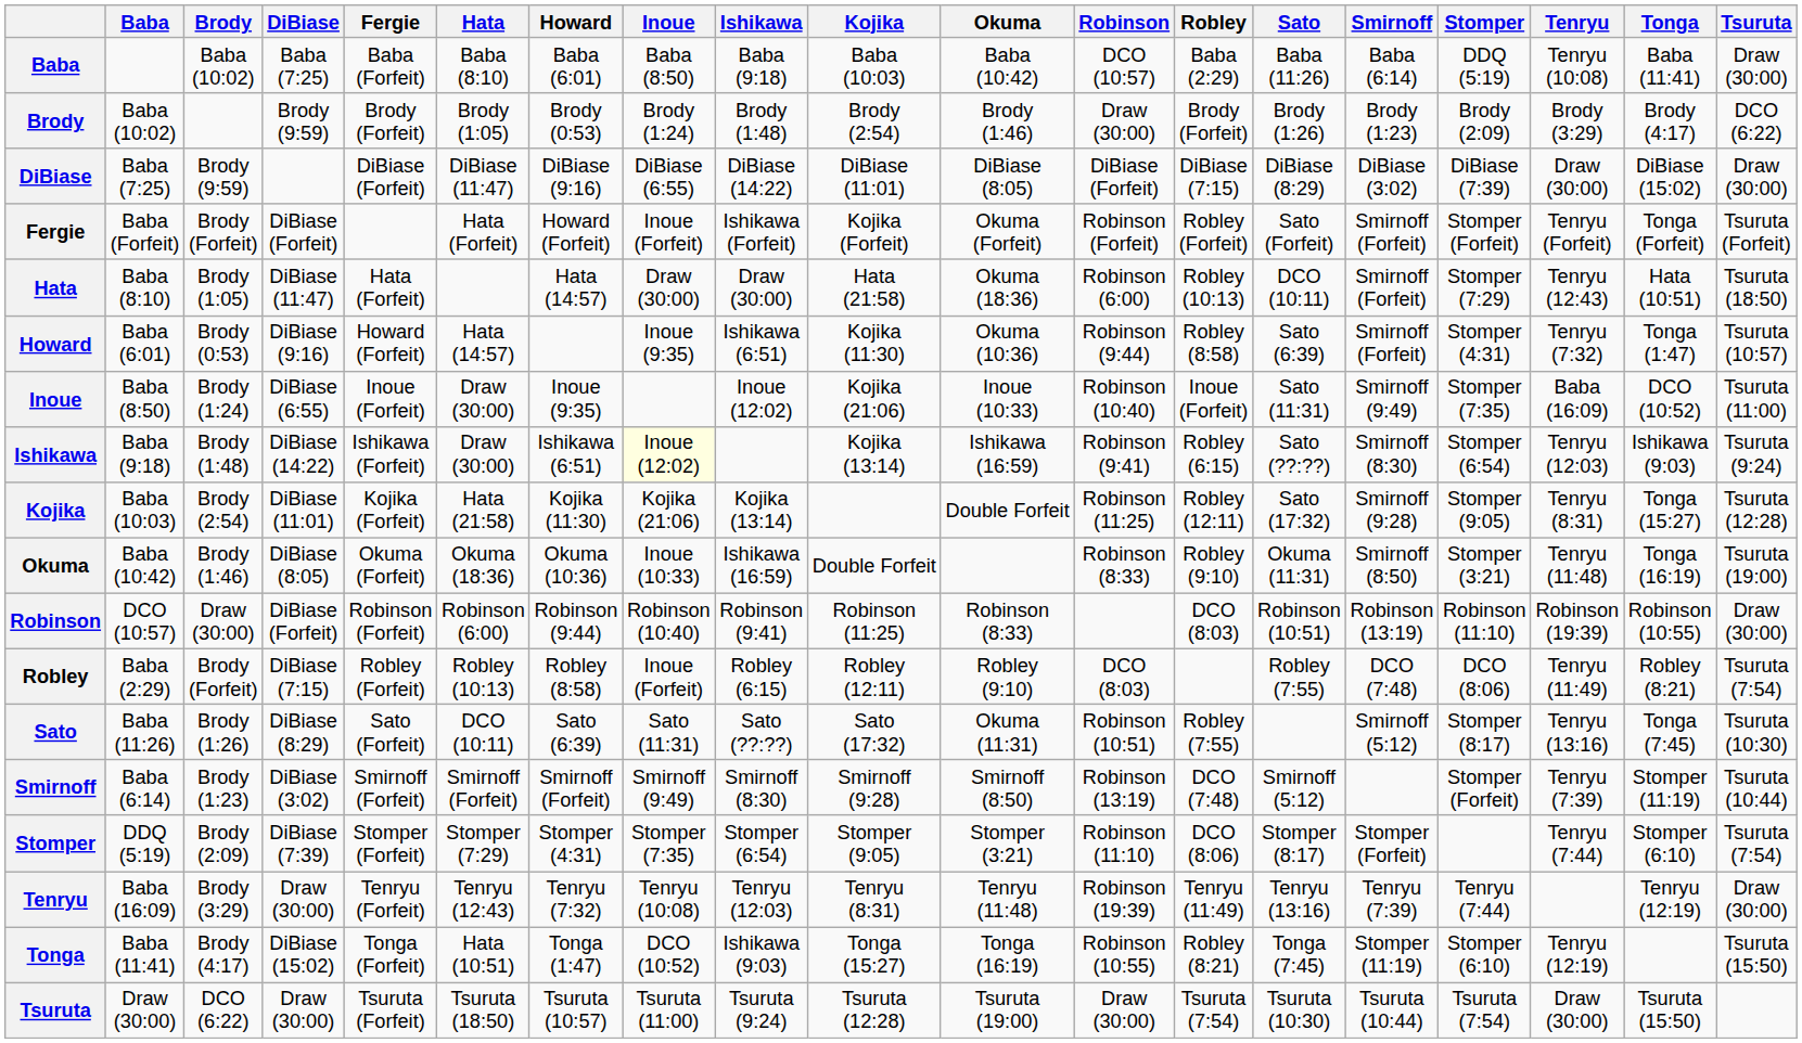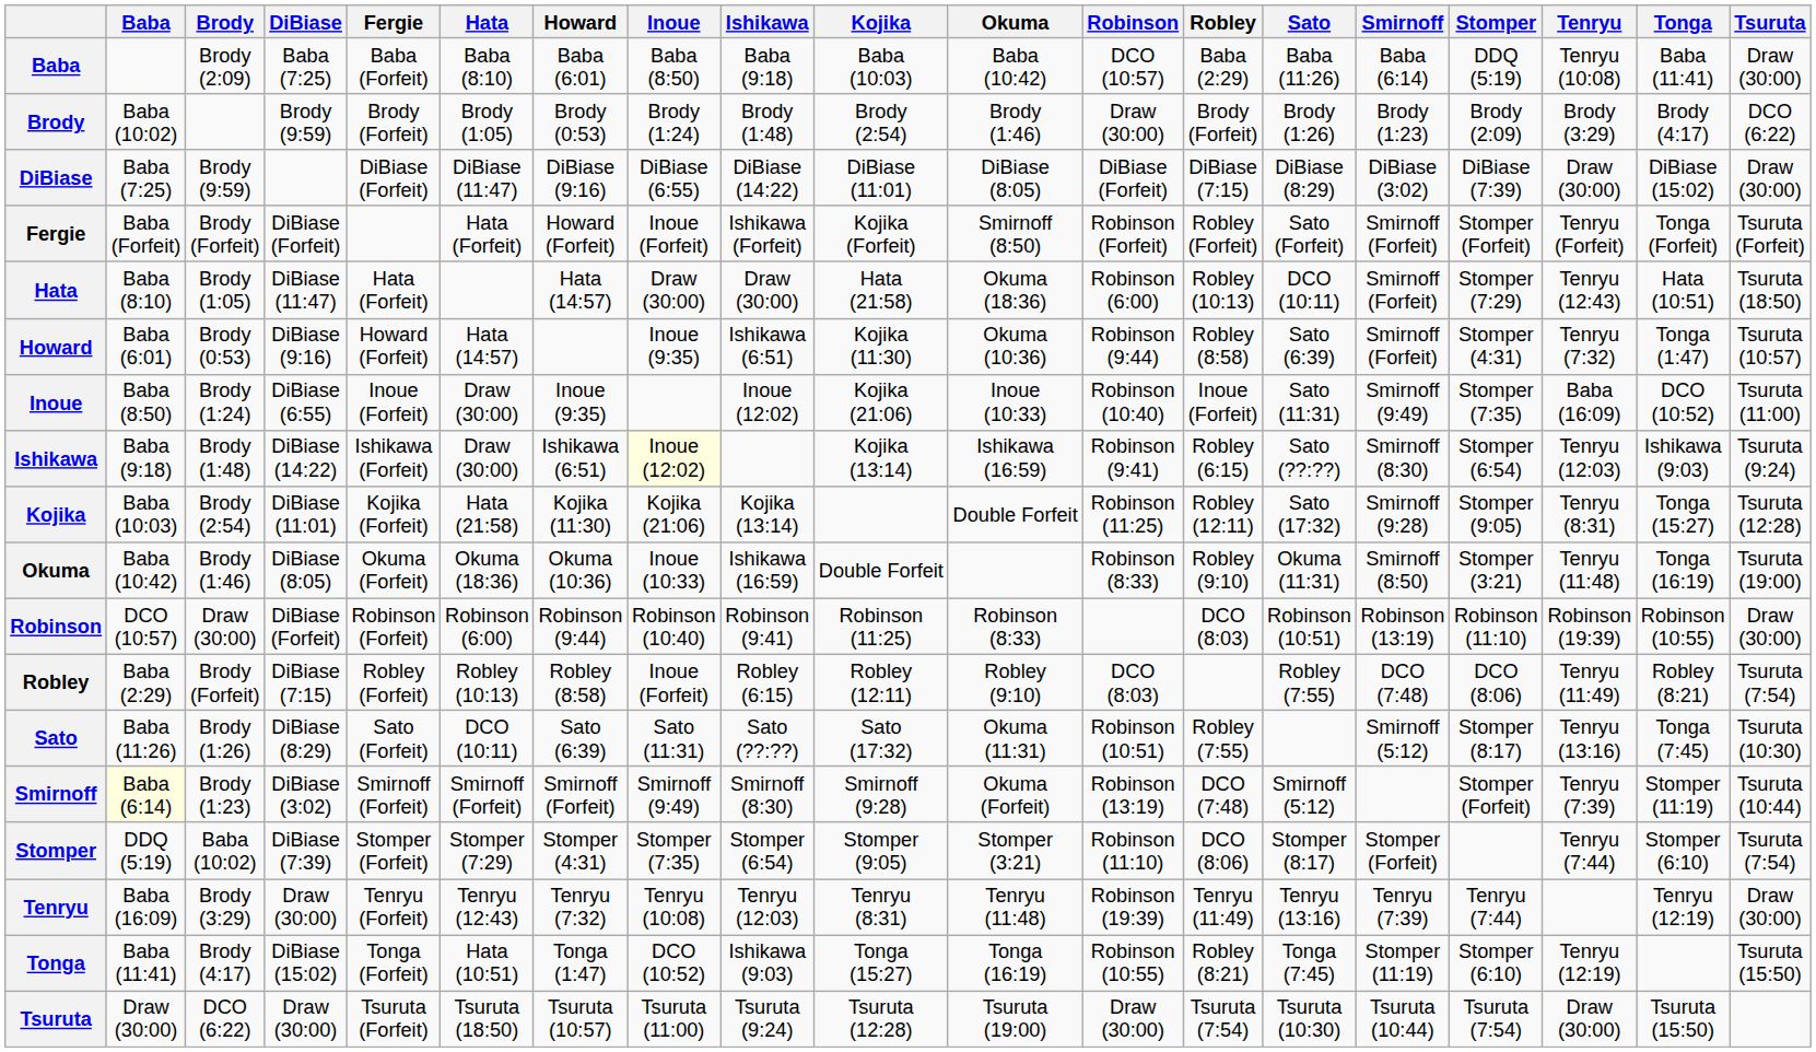row 2 | Brody: Baba (10:02) -> Brody (2:09)
row 5 | Okuma: Okuma (Forfeit) -> Smirnoff (8:50)
row 15 | Baba: no background -> lightyellow background
row 15 | Okuma: Smirnoff (8:50) -> Okuma (Forfeit)
row 16 | Brody: Brody (2:09) -> Baba (10:02)
